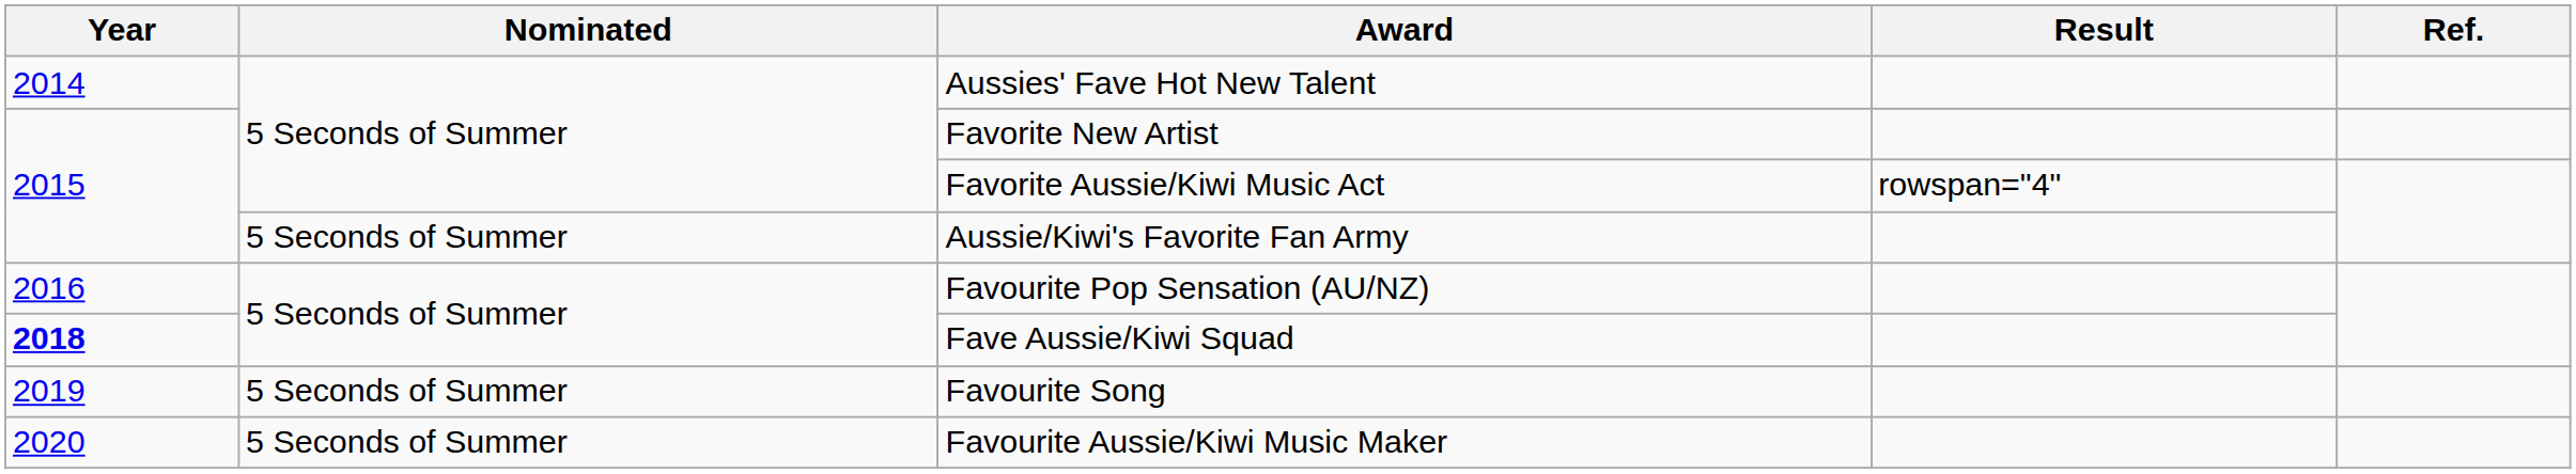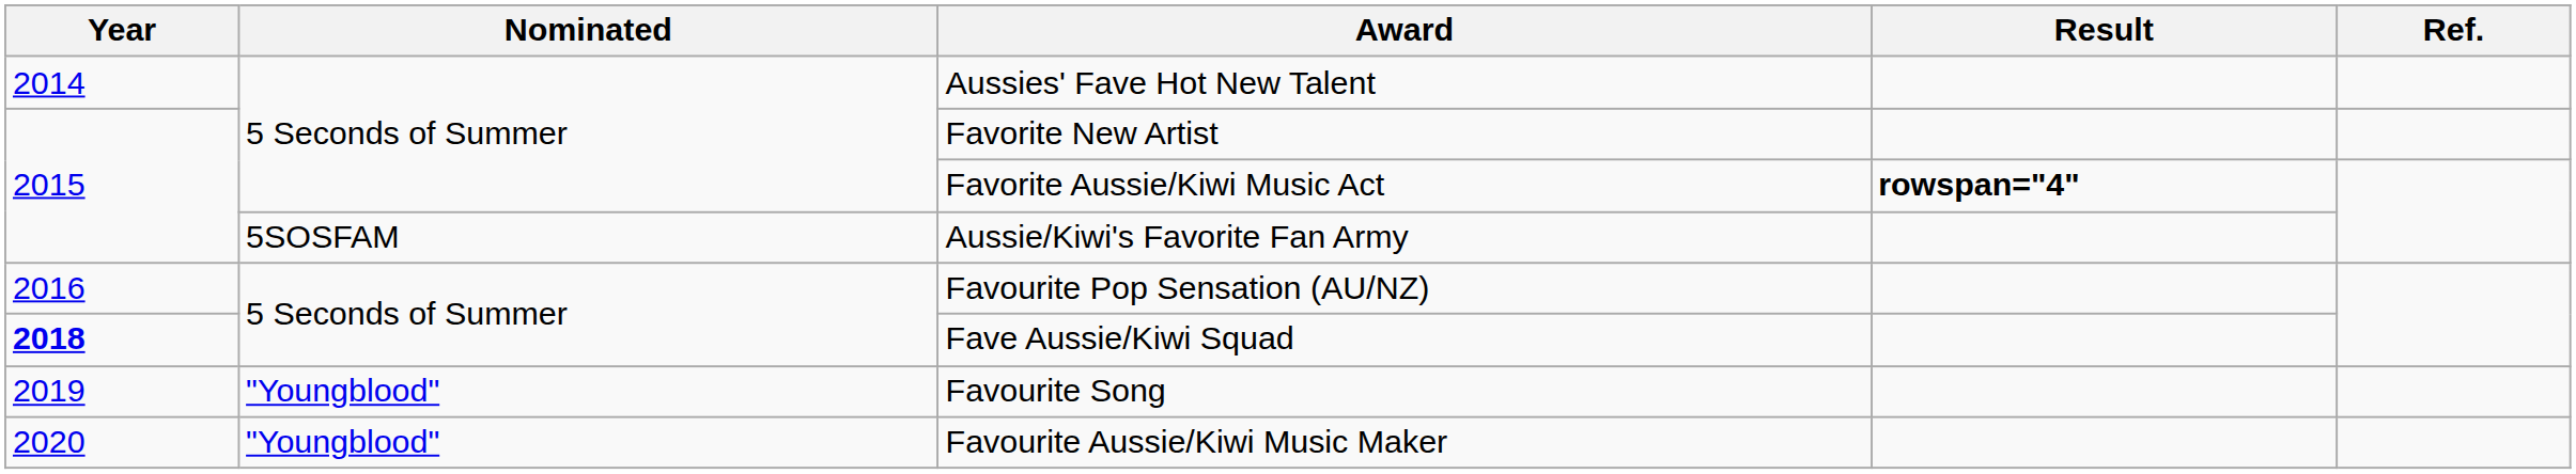Favorite Aussie/Kiwi Music Act | Result: normal -> bold
Aussie/Kiwi's Favorite Fan Army | Nominated: 5 Seconds of Summer -> 5SOSFAM
Favourite Song | Nominated: 5 Seconds of Summer -> "Youngblood"
Favourite Aussie/Kiwi Music Maker | Nominated: 5 Seconds of Summer -> "Youngblood"
